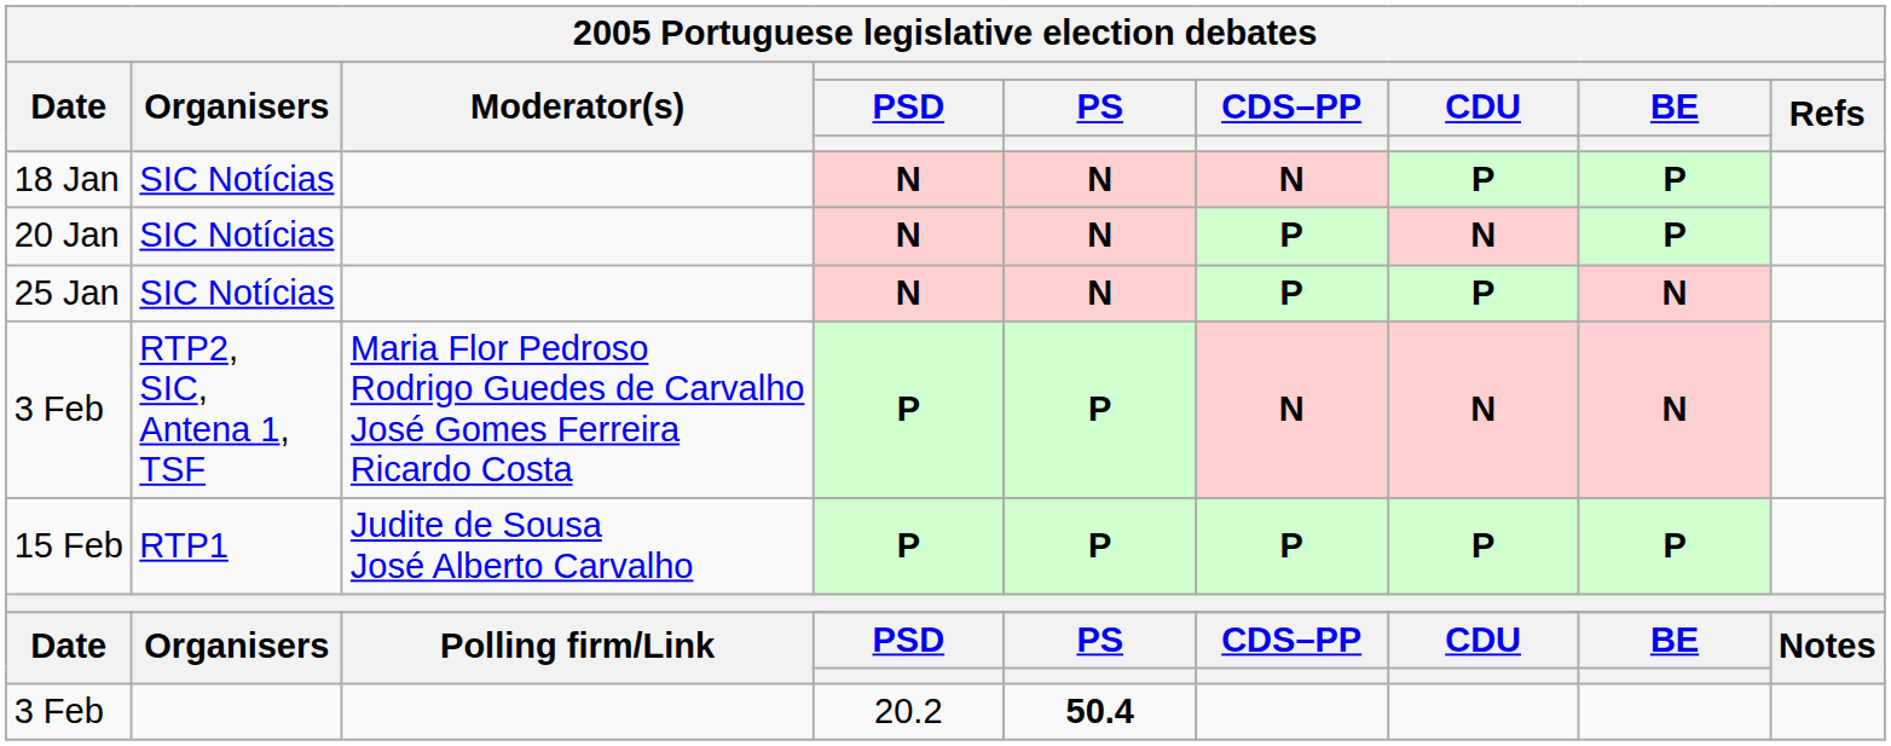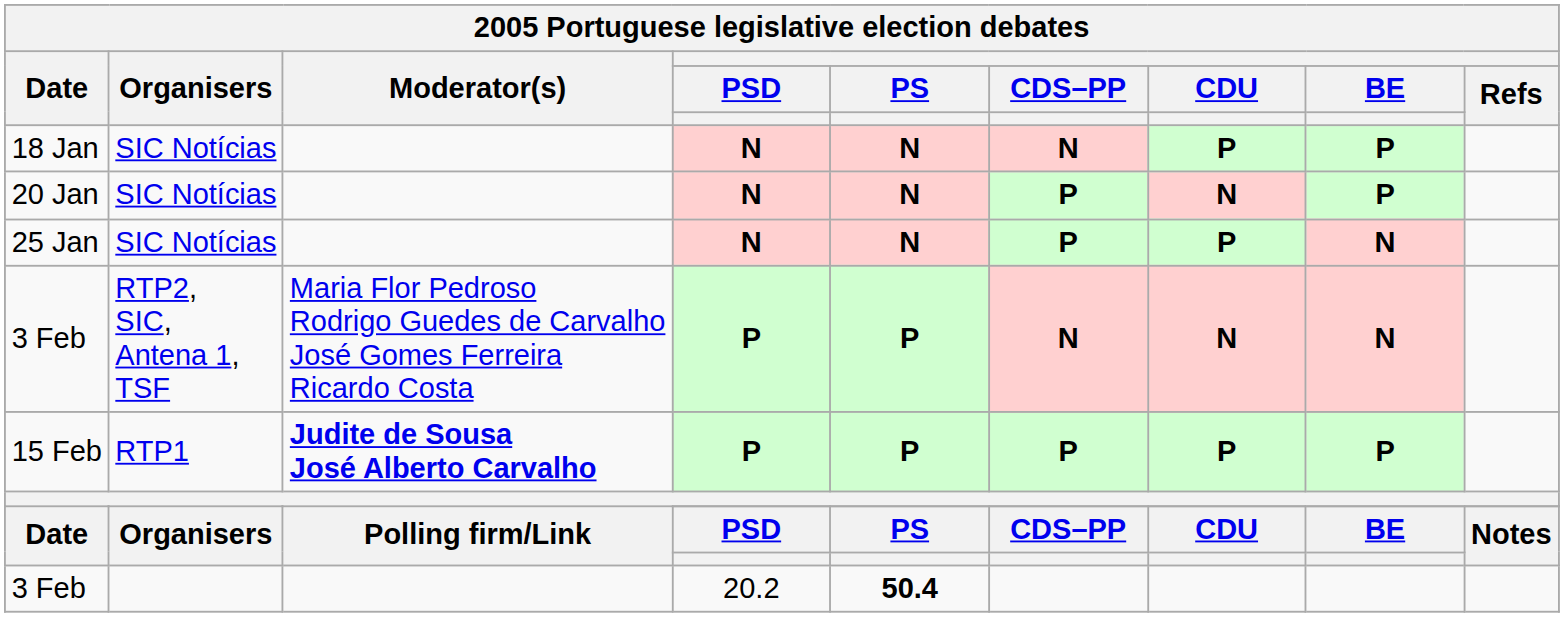15 Feb | 2005 Portuguese legislative election debates / Moderator(s): normal -> bold
